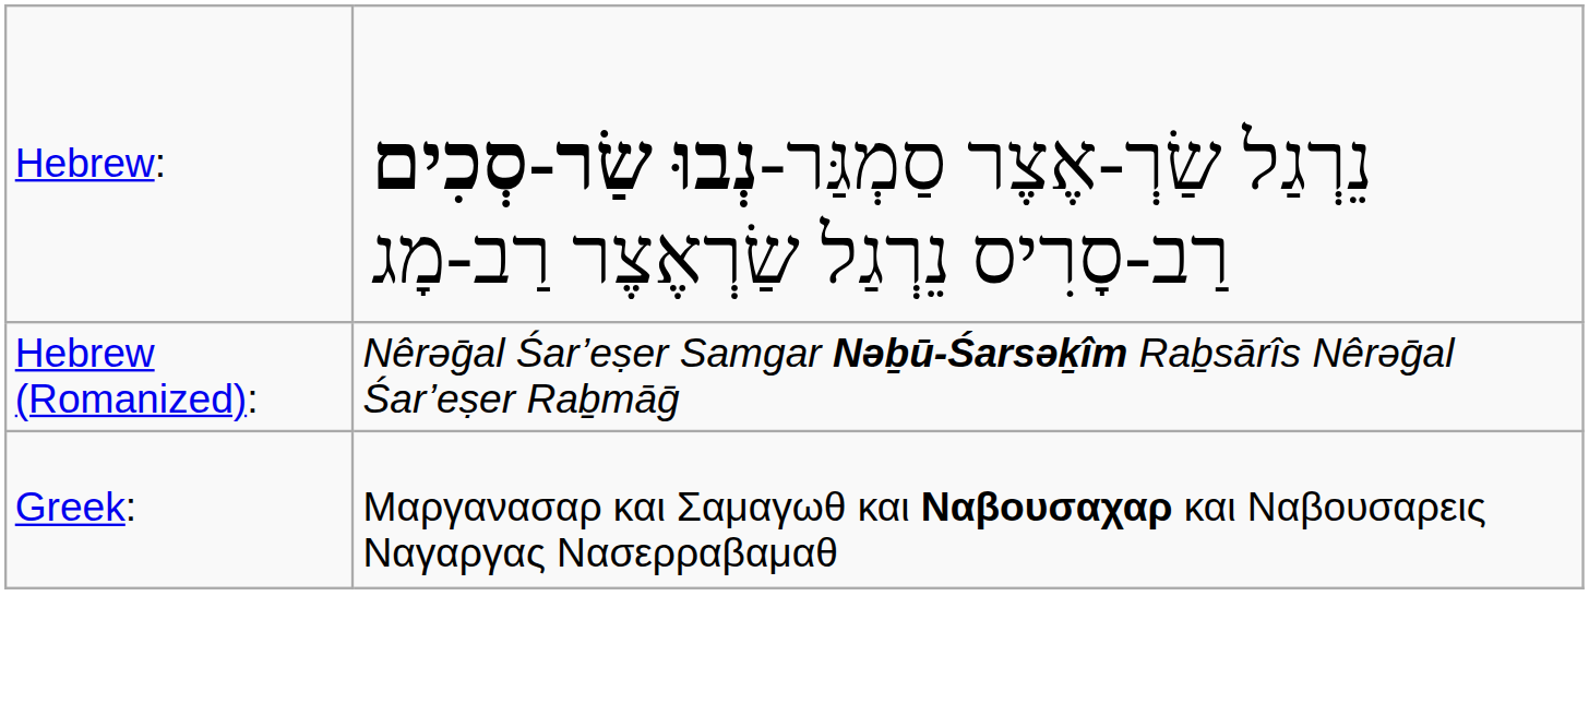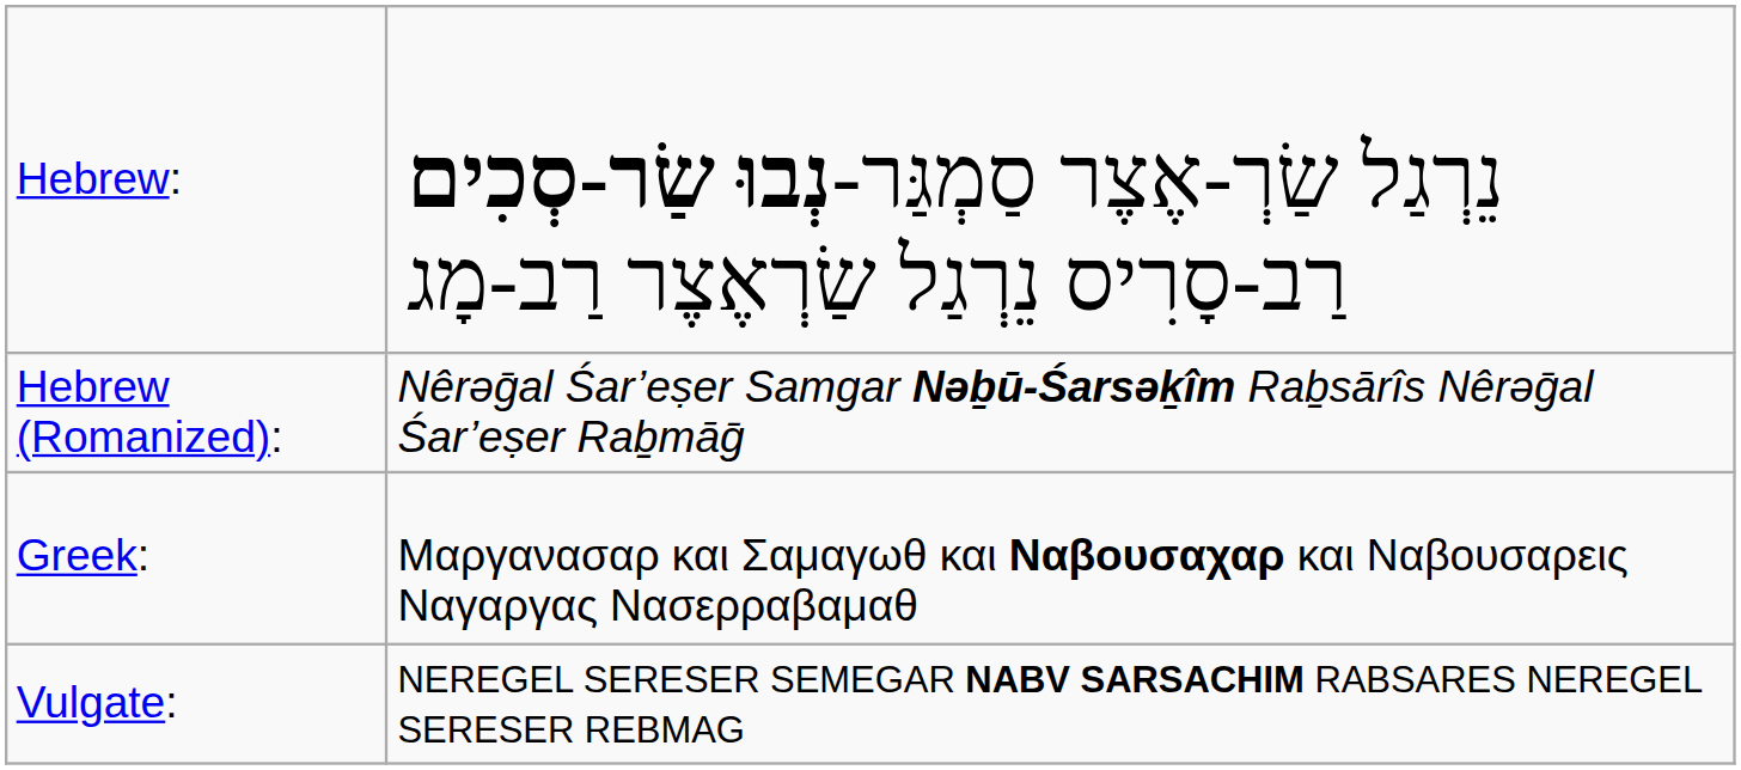+ row: Vulgate: | NEREGEL SERESER SEMEGAR NABV SARSACHIM RABSARES NEREGEL SERESER REBMAG
